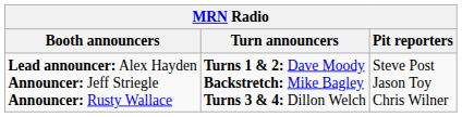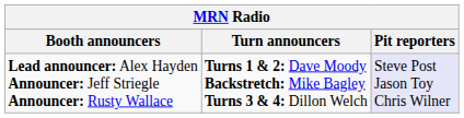row 3 | Pit reporters: no background -> lavender background
